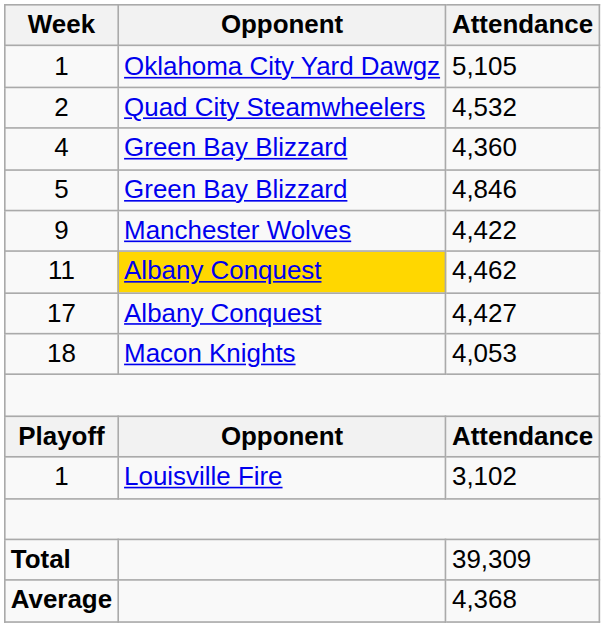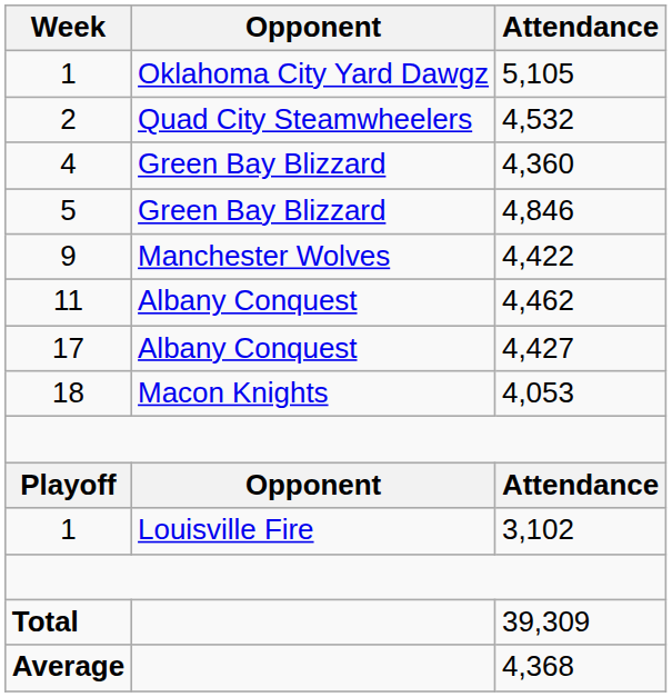4,462 | Opponent: gold background -> no background
